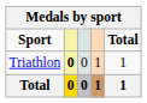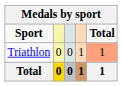Triathlon | column 2: bold -> normal
Triathlon | Total: no background -> lightsalmon background
